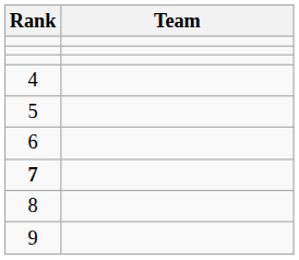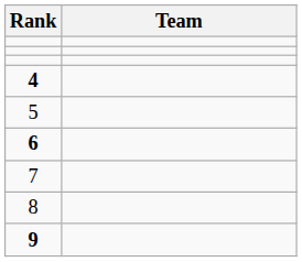row 5 | Rank: normal -> bold
row 7 | Rank: normal -> bold
row 8 | Rank: bold -> normal
row 10 | Rank: normal -> bold
